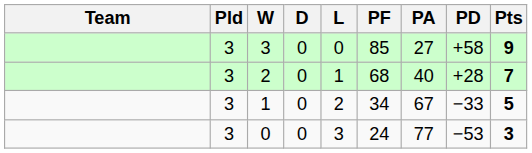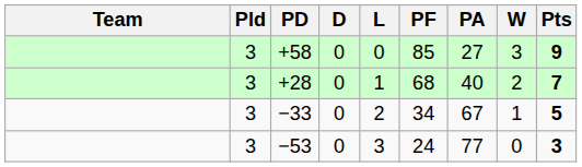columns swapped: W <-> PD
